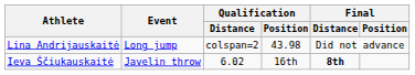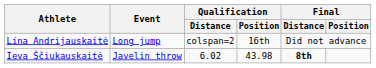Lina Andrijauskaitė | Qualification / Position: 43.98 -> 16th
Ieva Ščiukauskaitė | Qualification / Position: 16th -> 43.98
